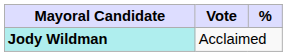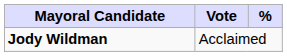Jody Wildman | Mayoral Candidate: paleturquoise background -> no background
